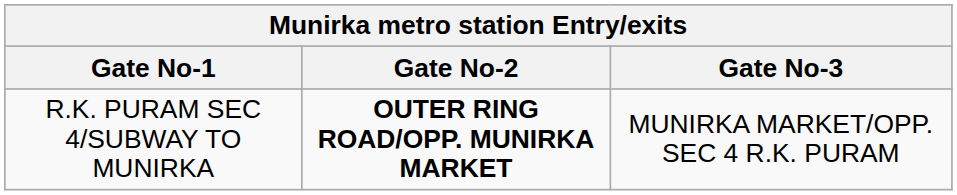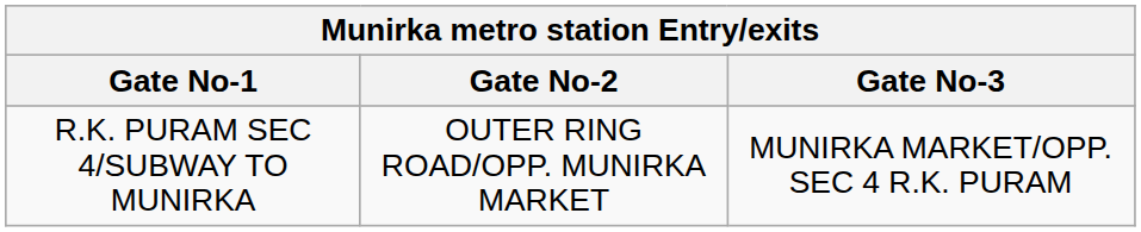R.K. PURAM SEC 4/SUBWAY TO MUNIRKA | Gate No-2: bold -> normal
